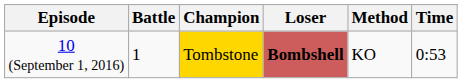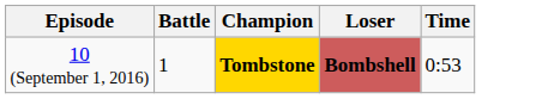- column: Method | KO
10 (September 1, 2016) | Champion: normal -> bold
